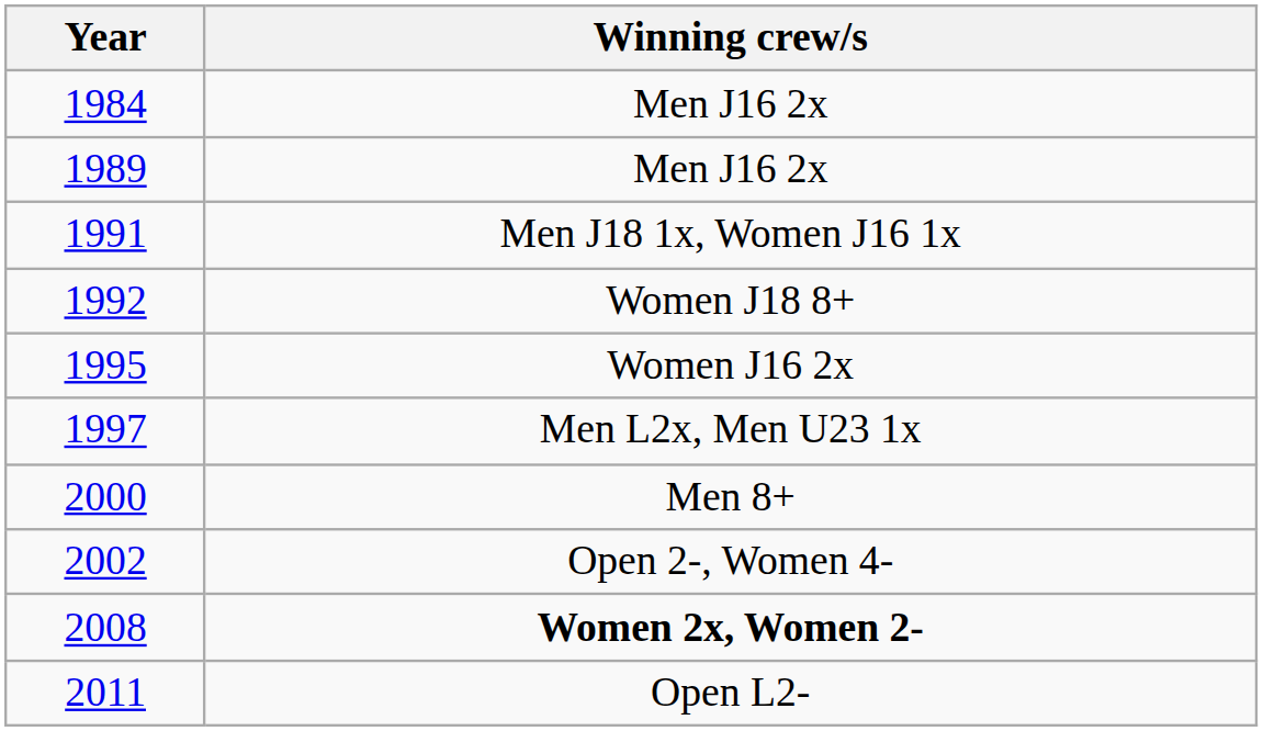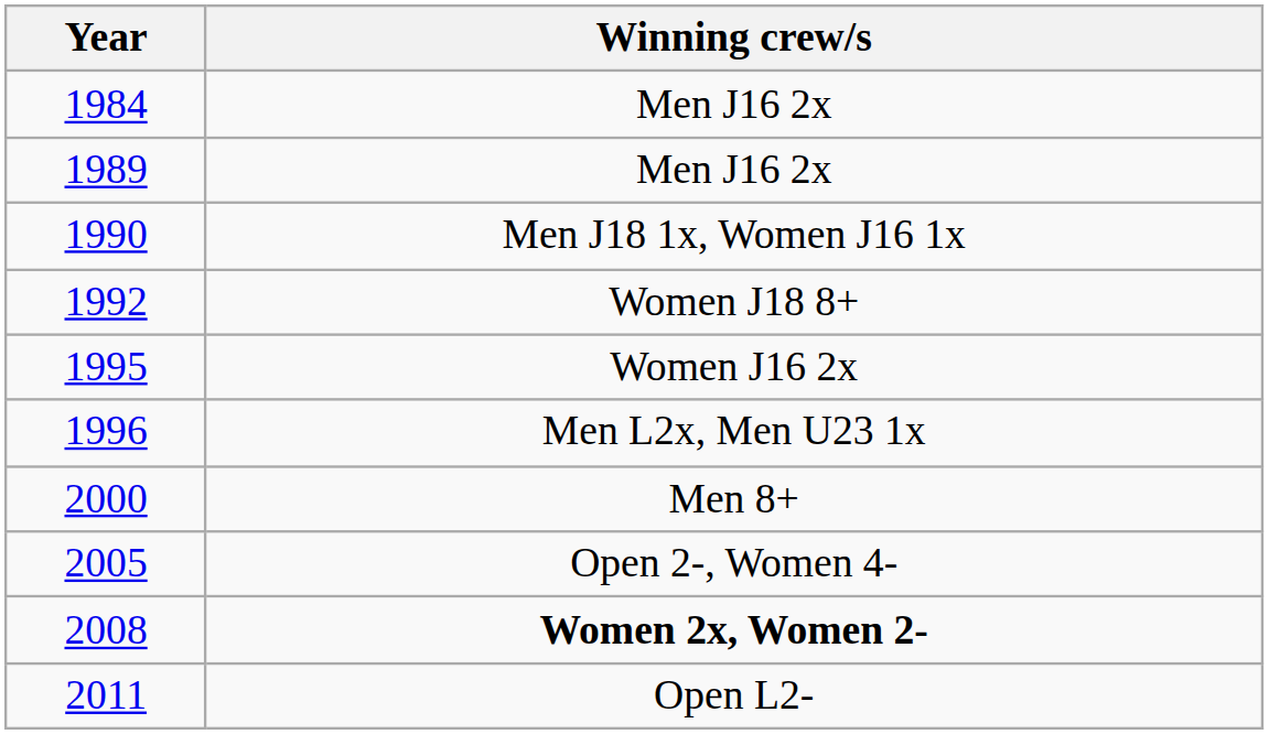row 4 | Year: 1991 -> 1990
row 7 | Year: 1997 -> 1996
row 9 | Year: 2002 -> 2005
